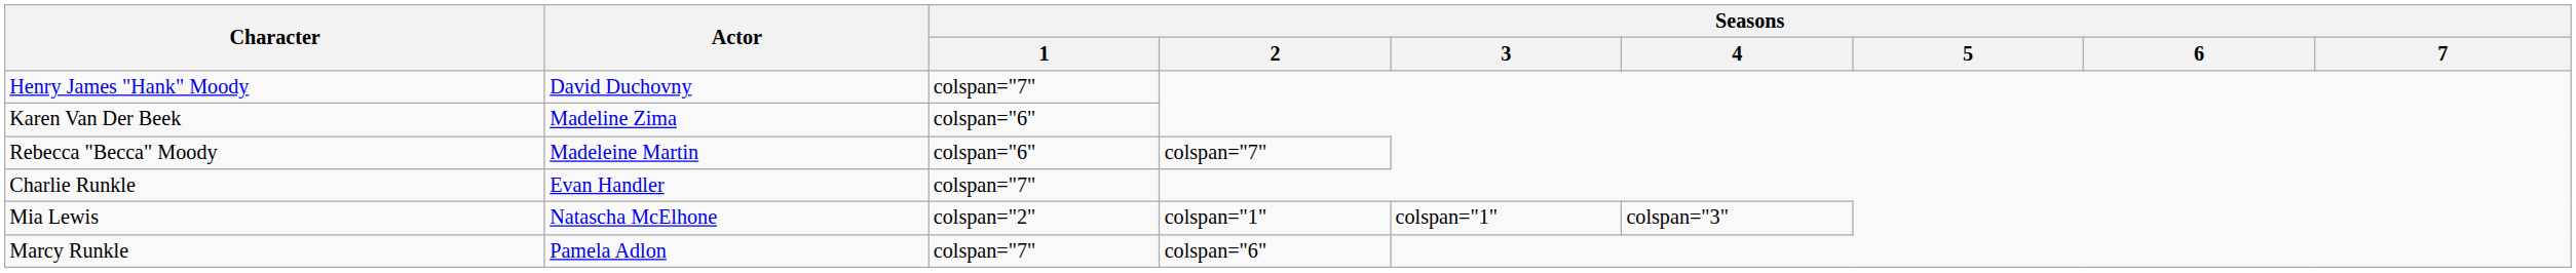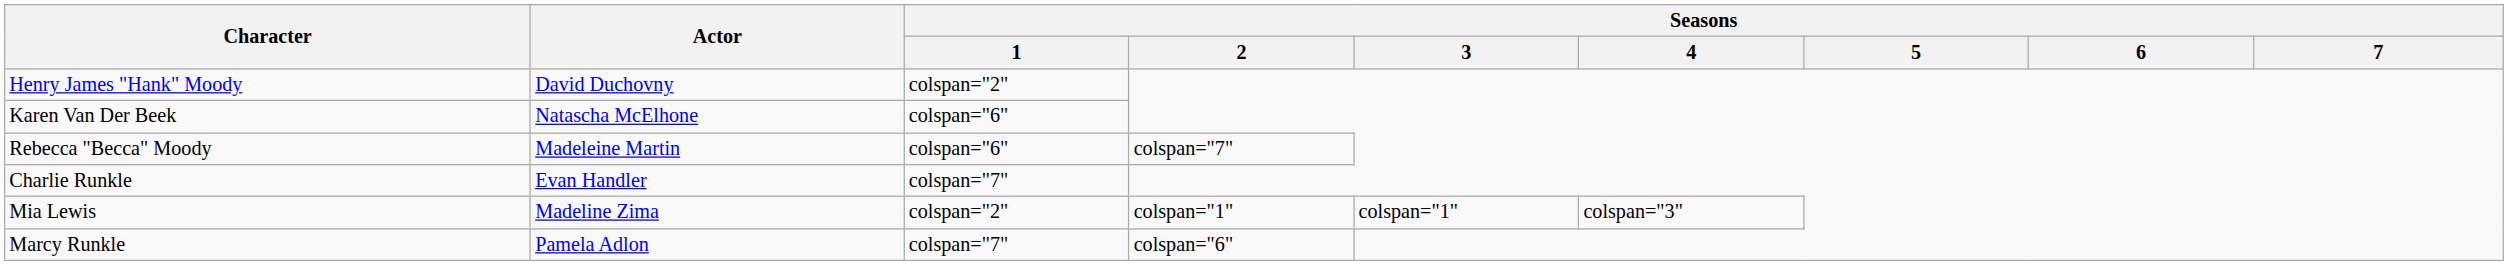Henry James "Hank" Moody | Seasons / 1: colspan="7" -> colspan="2"
Karen Van Der Beek | Actor: Madeline Zima -> Natascha McElhone
Mia Lewis | Actor: Natascha McElhone -> Madeline Zima
